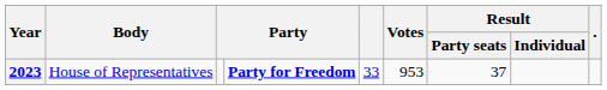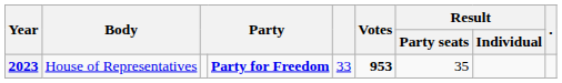2023 | Votes: normal -> bold
2023 | Result / Party seats: 37 -> 35
